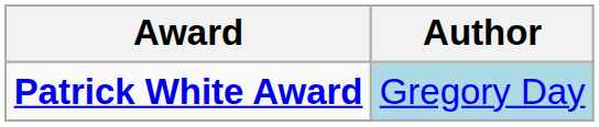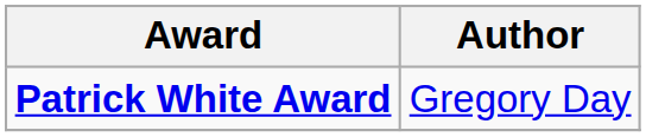Patrick White Award | Author: lightblue background -> no background
